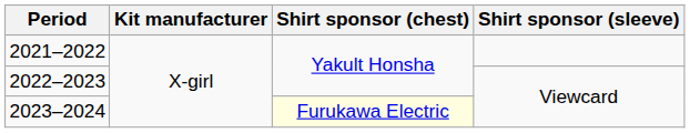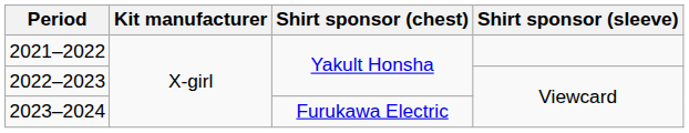2023–2024 | Shirt sponsor (chest): lightyellow background -> no background
